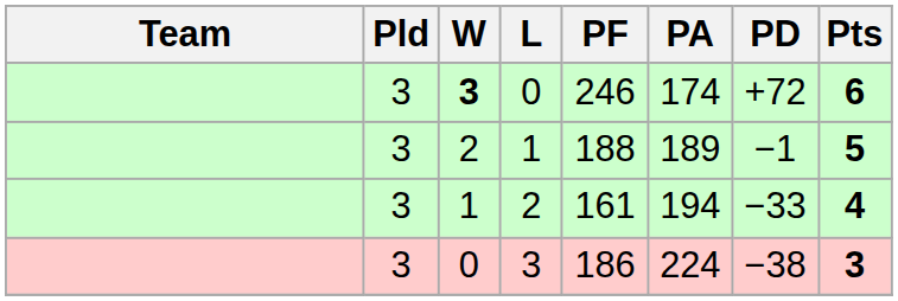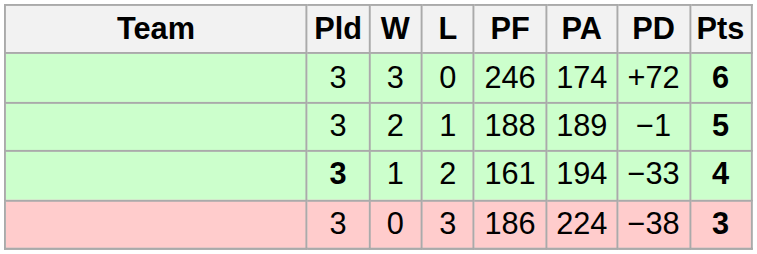row 2 | W: bold -> normal
row 4 | Pld: normal -> bold
